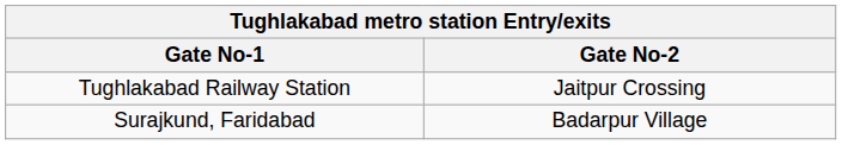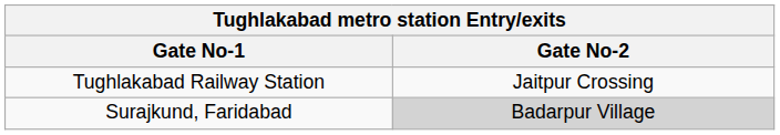Surajkund, Faridabad | Gate No-2: no background -> lightgrey background
